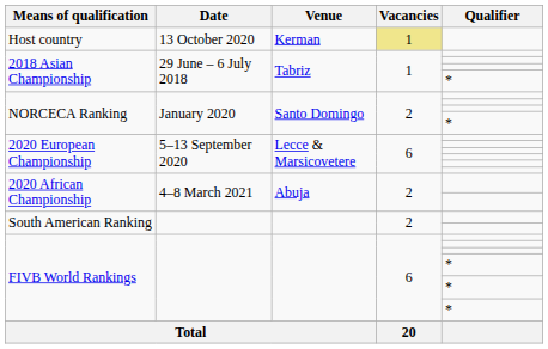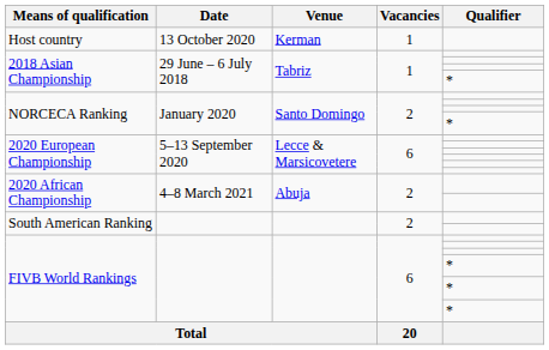Host country | Vacancies: khaki background -> no background
